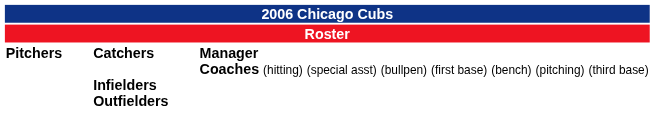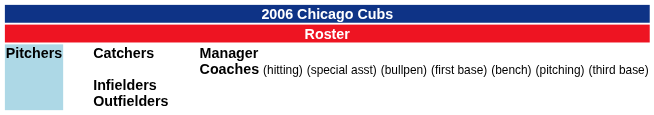Pitchers | column 1: no background -> lightblue background
